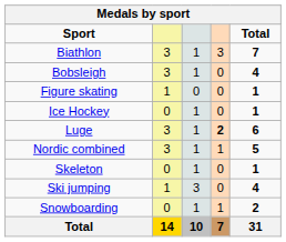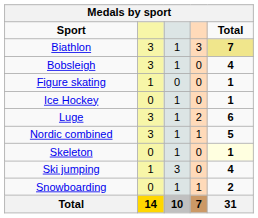Biathlon | Total: no background -> khaki background
Luge | column 4: bold -> normal
Skeleton | Total: no background -> lightyellow background
